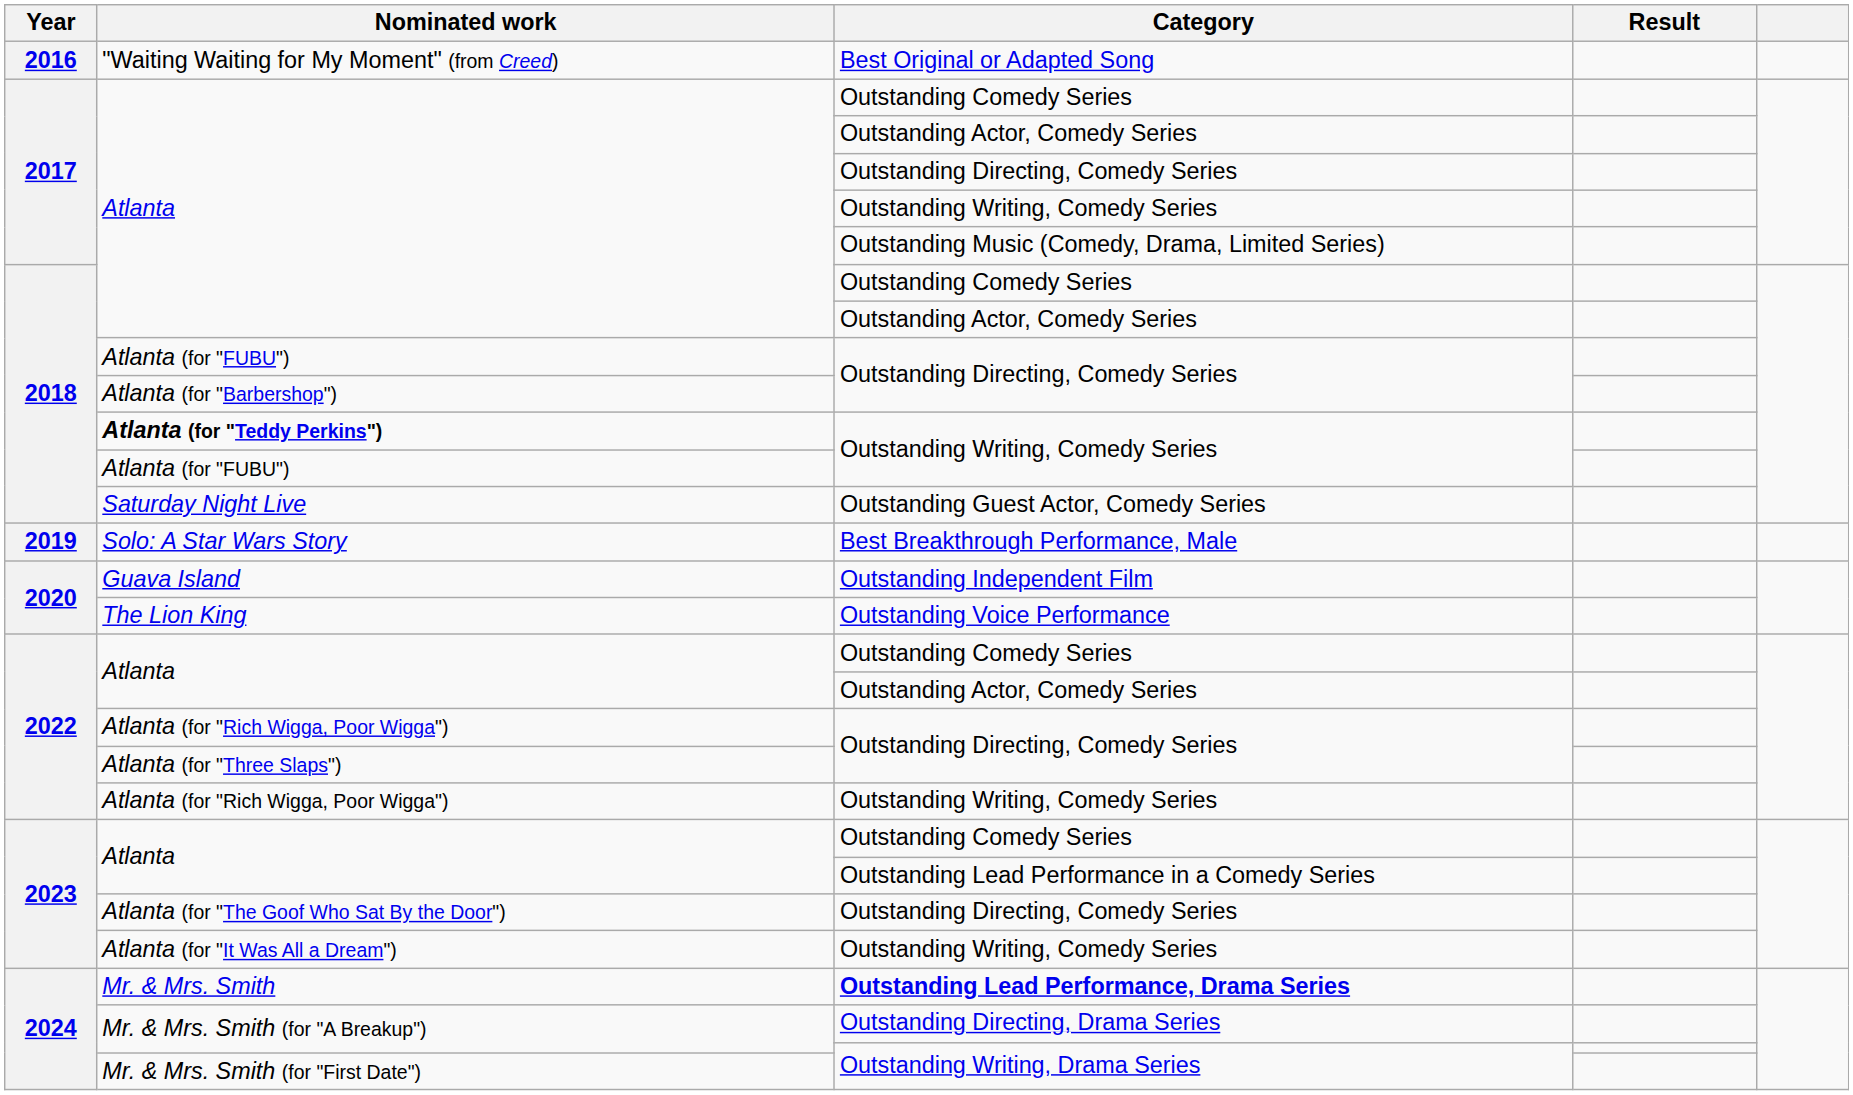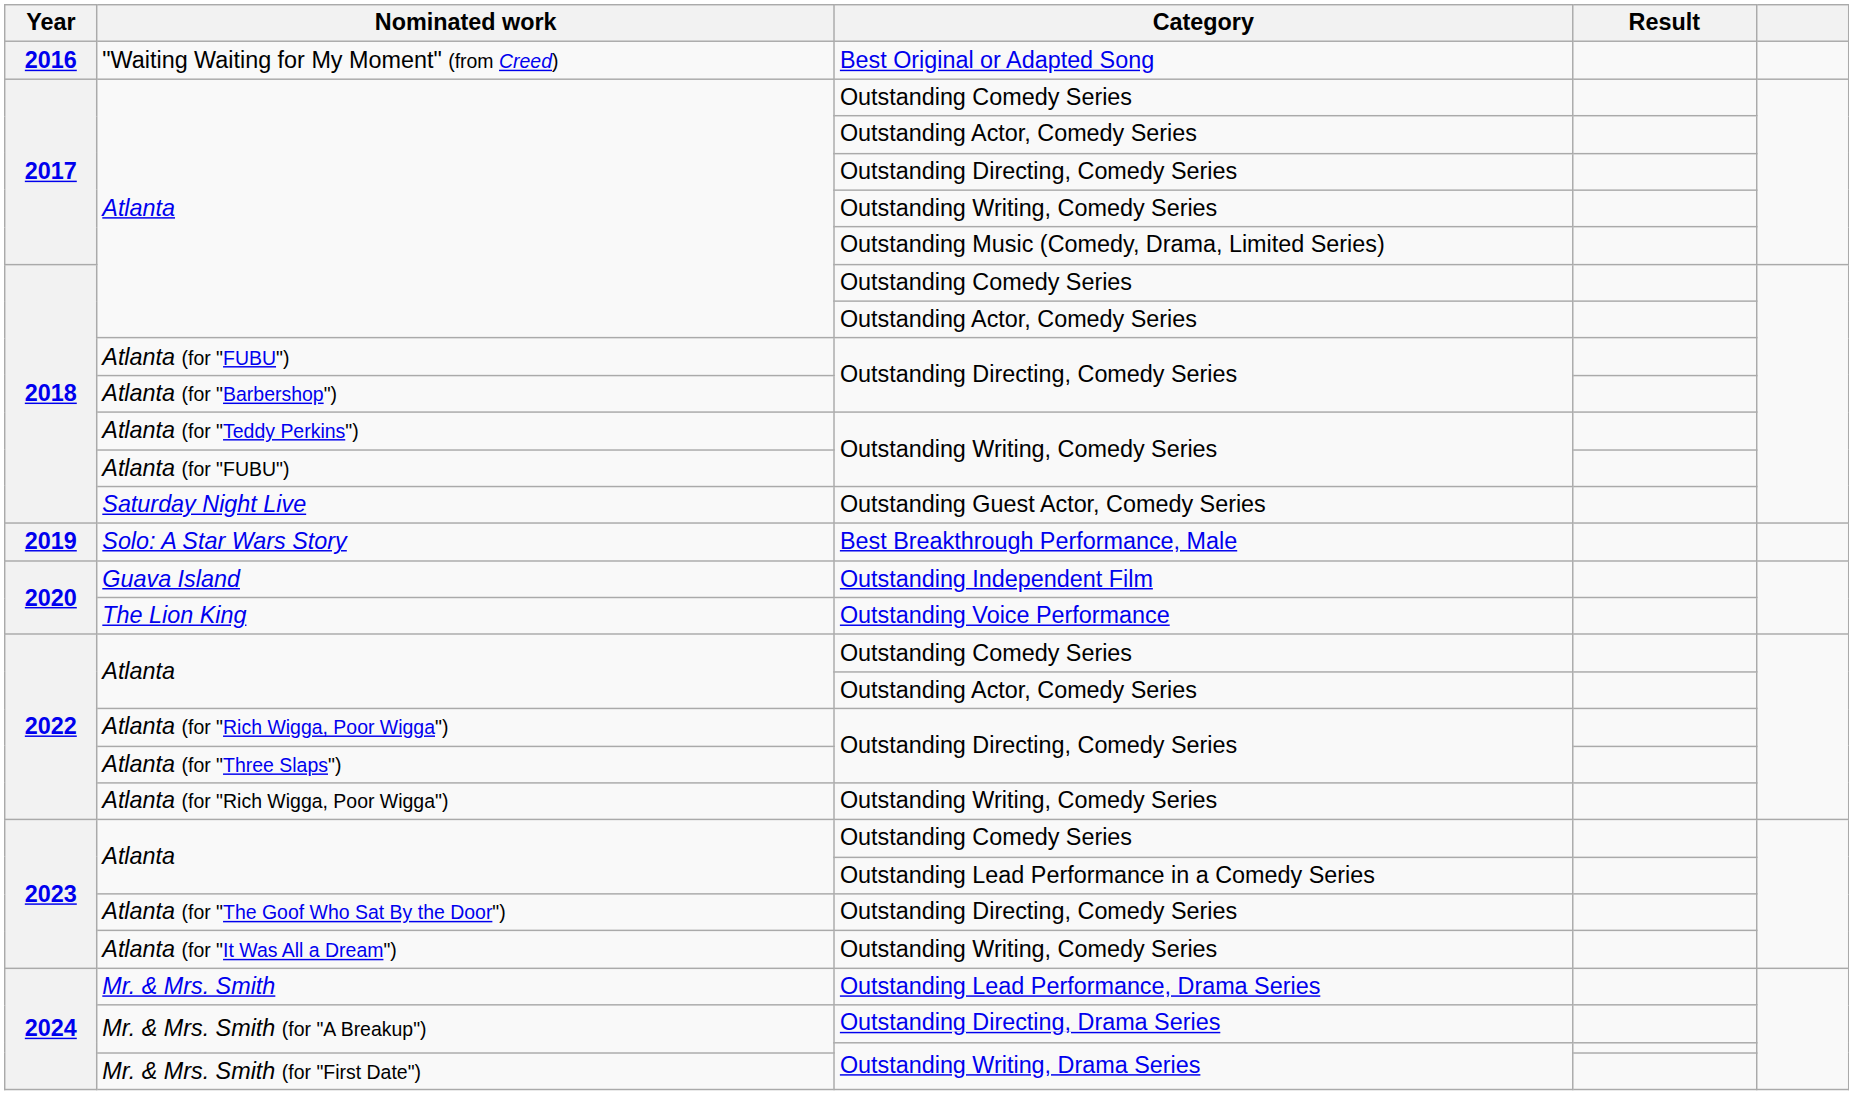Atlanta (for "Teddy Perkins") | Nominated work: bold -> normal
Mr. & Mrs. Smith | Category: bold -> normal
